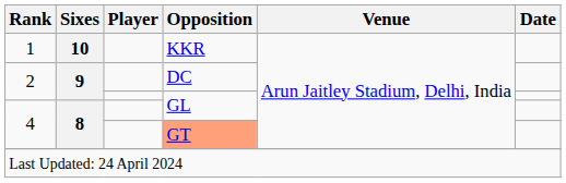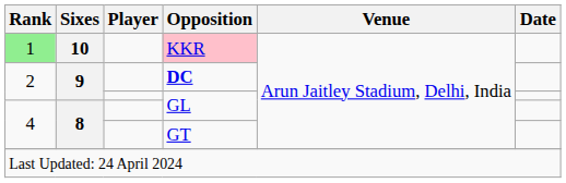KKR | Rank: no background -> lightgreen background
KKR | Opposition: no background -> pink background
DC | Opposition: normal -> bold
GT | Opposition: lightsalmon background -> no background
